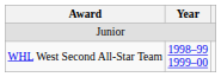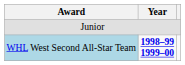WHL West Second All-Star Team | Award: no background -> lightblue background
WHL West Second All-Star Team | Year: normal -> bold
